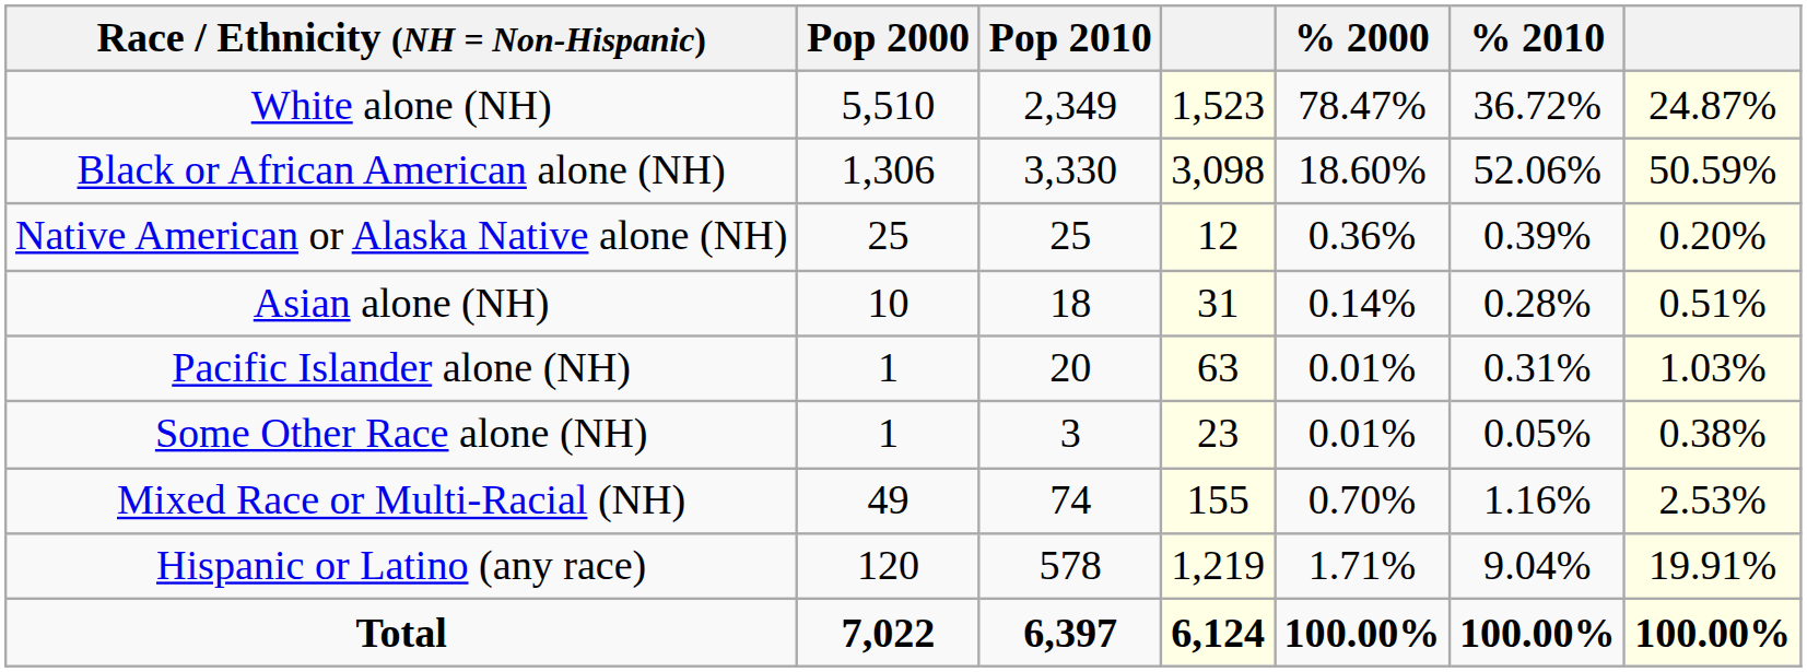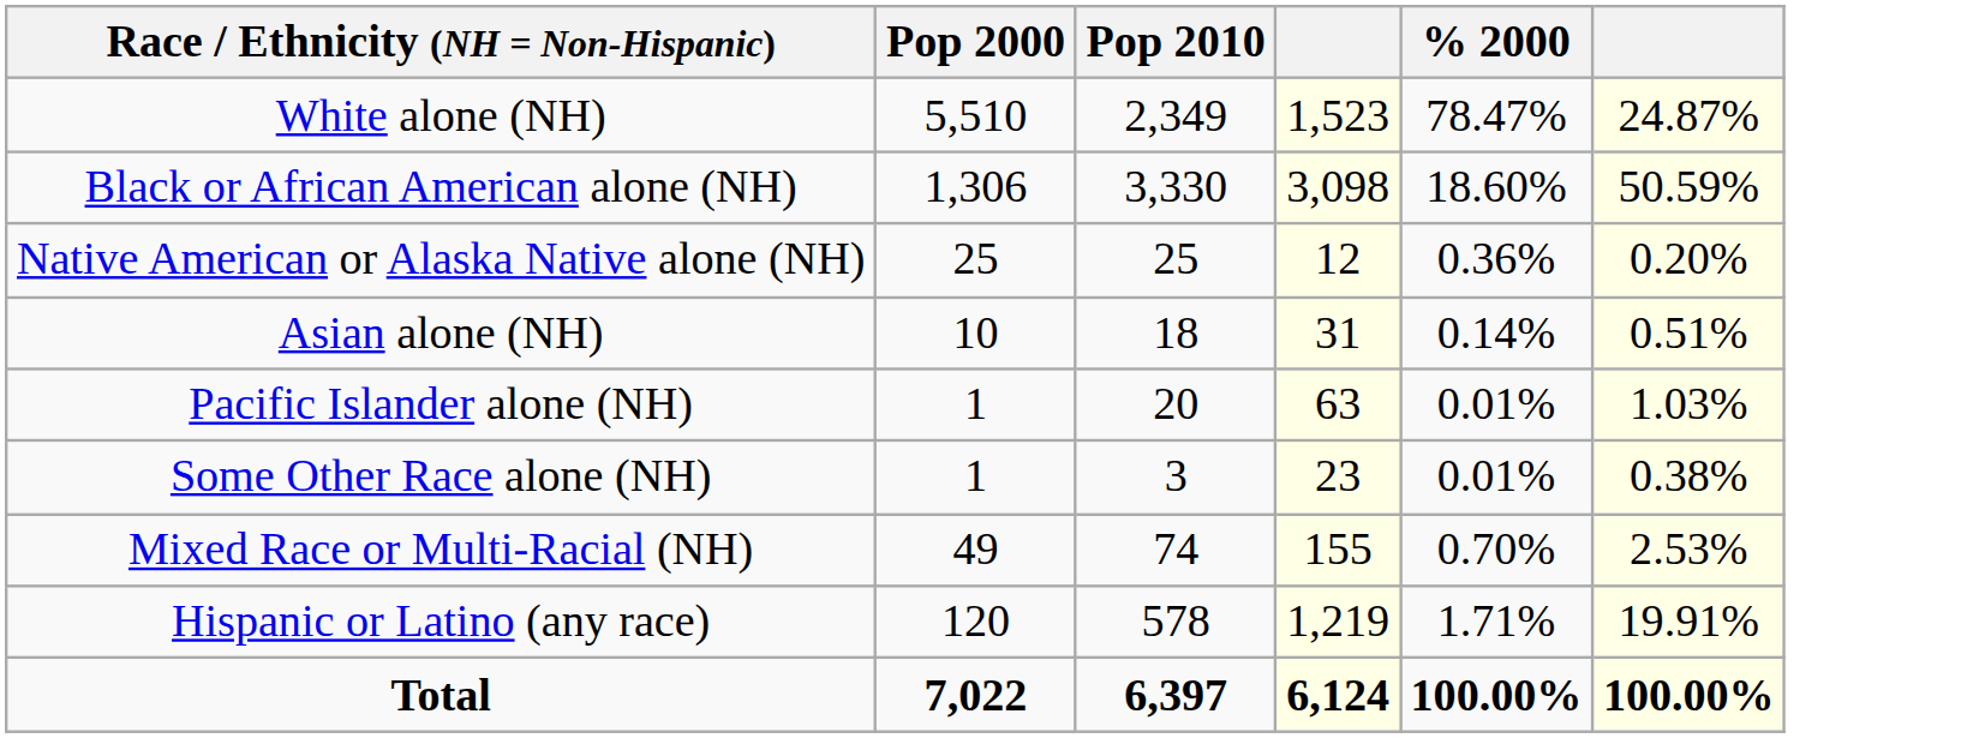- column: % 2010 | 36.72% | 52.06% | 0.39% | 0.28% | 0.31% | 0.05% | 1.16% | 9.04% | 100.00%
